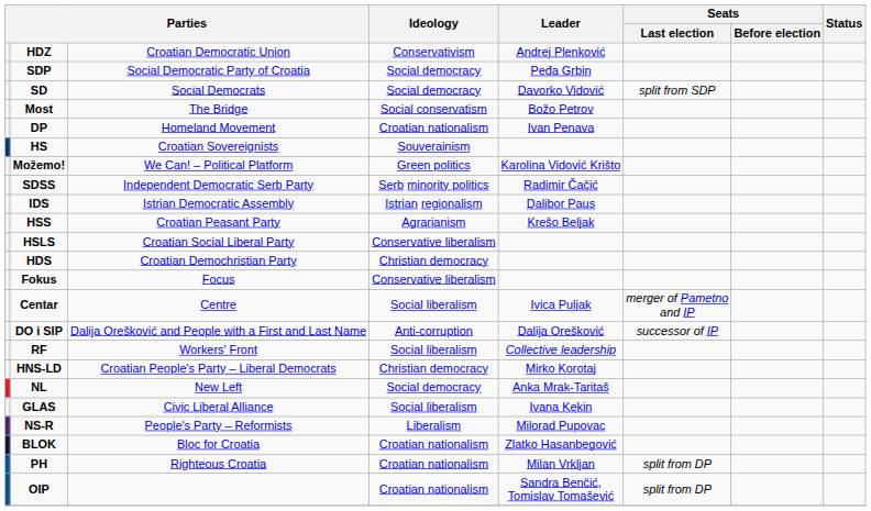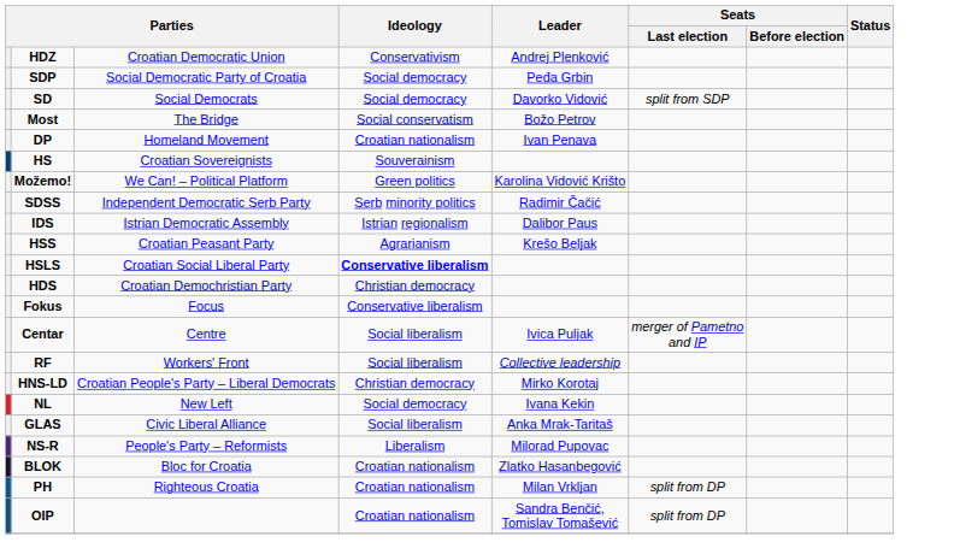HSLS | Ideology: normal -> bold
- row: DO i SIP | Dalija Orešković and People with a First and Last Name | Anti-corruption | Dalija Orešković | successor of IP
NL | Leader: Anka Mrak-Taritaš -> Ivana Kekin
GLAS | Leader: Ivana Kekin -> Anka Mrak-Taritaš
